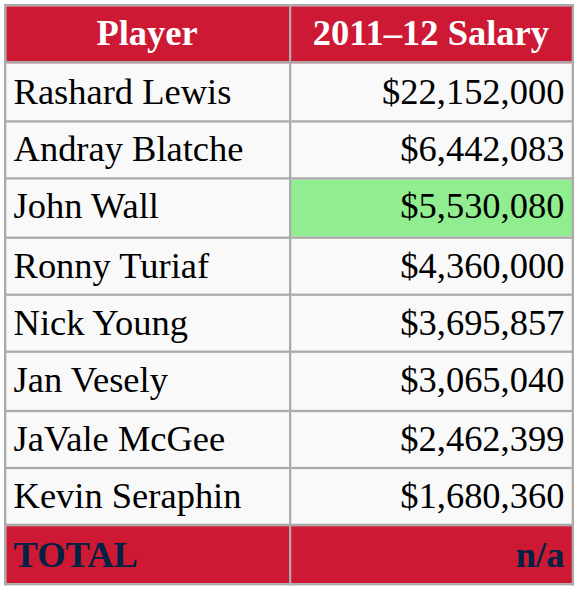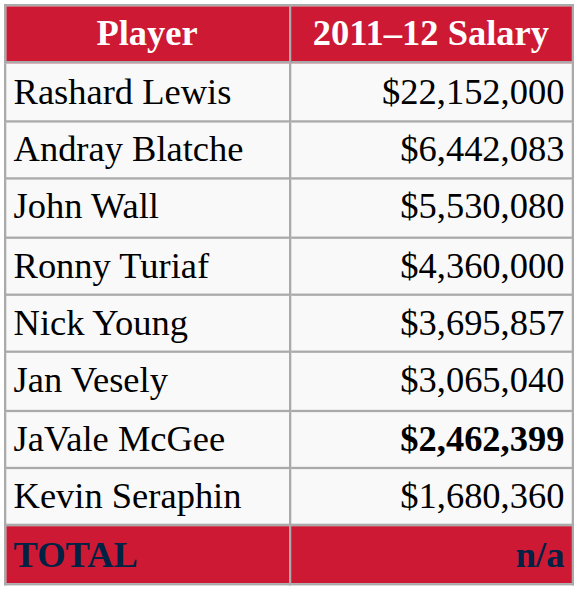John Wall | 2011–12 Salary: lightgreen background -> no background
JaVale McGee | 2011–12 Salary: normal -> bold
